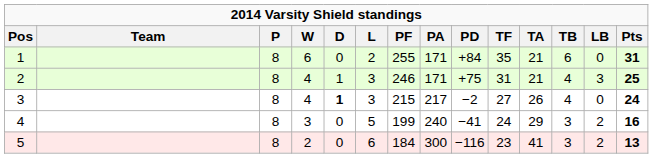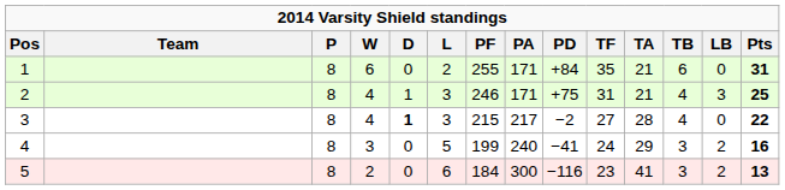row 5 | TA: 26 -> 28
row 5 | Pts: 24 -> 22
